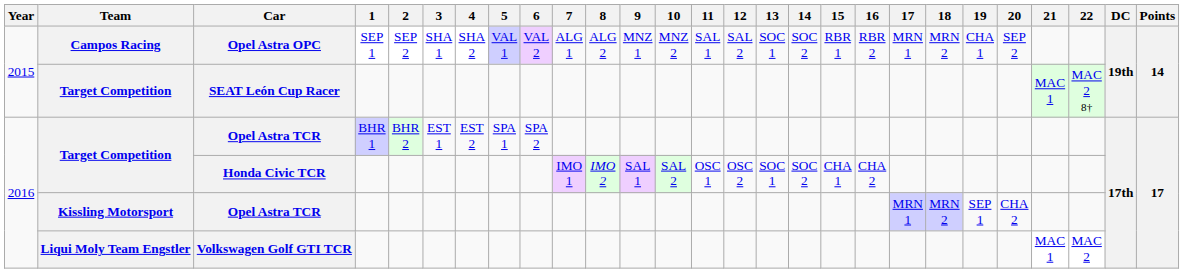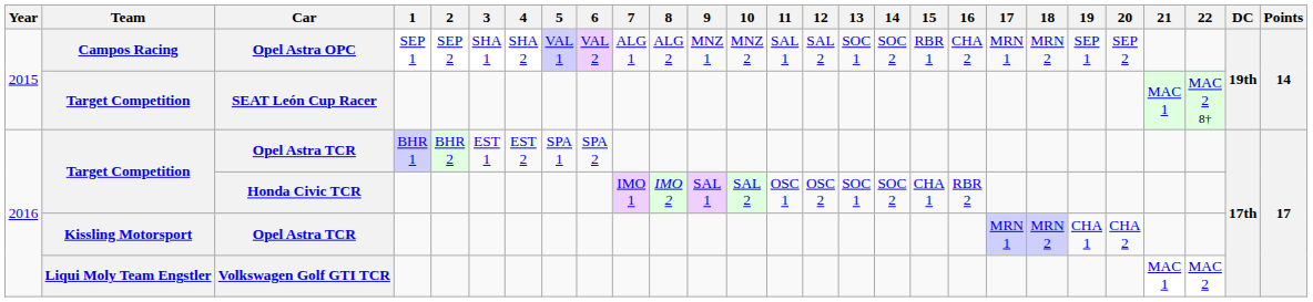Opel Astra OPC | 16: RBR 2 -> CHA 2
Opel Astra OPC | 19: CHA 1 -> SEP 1
Honda Civic TCR | 16: CHA 2 -> RBR 2
Kissling Motorsport / Opel Astra TCR | 19: SEP 1 -> CHA 1
